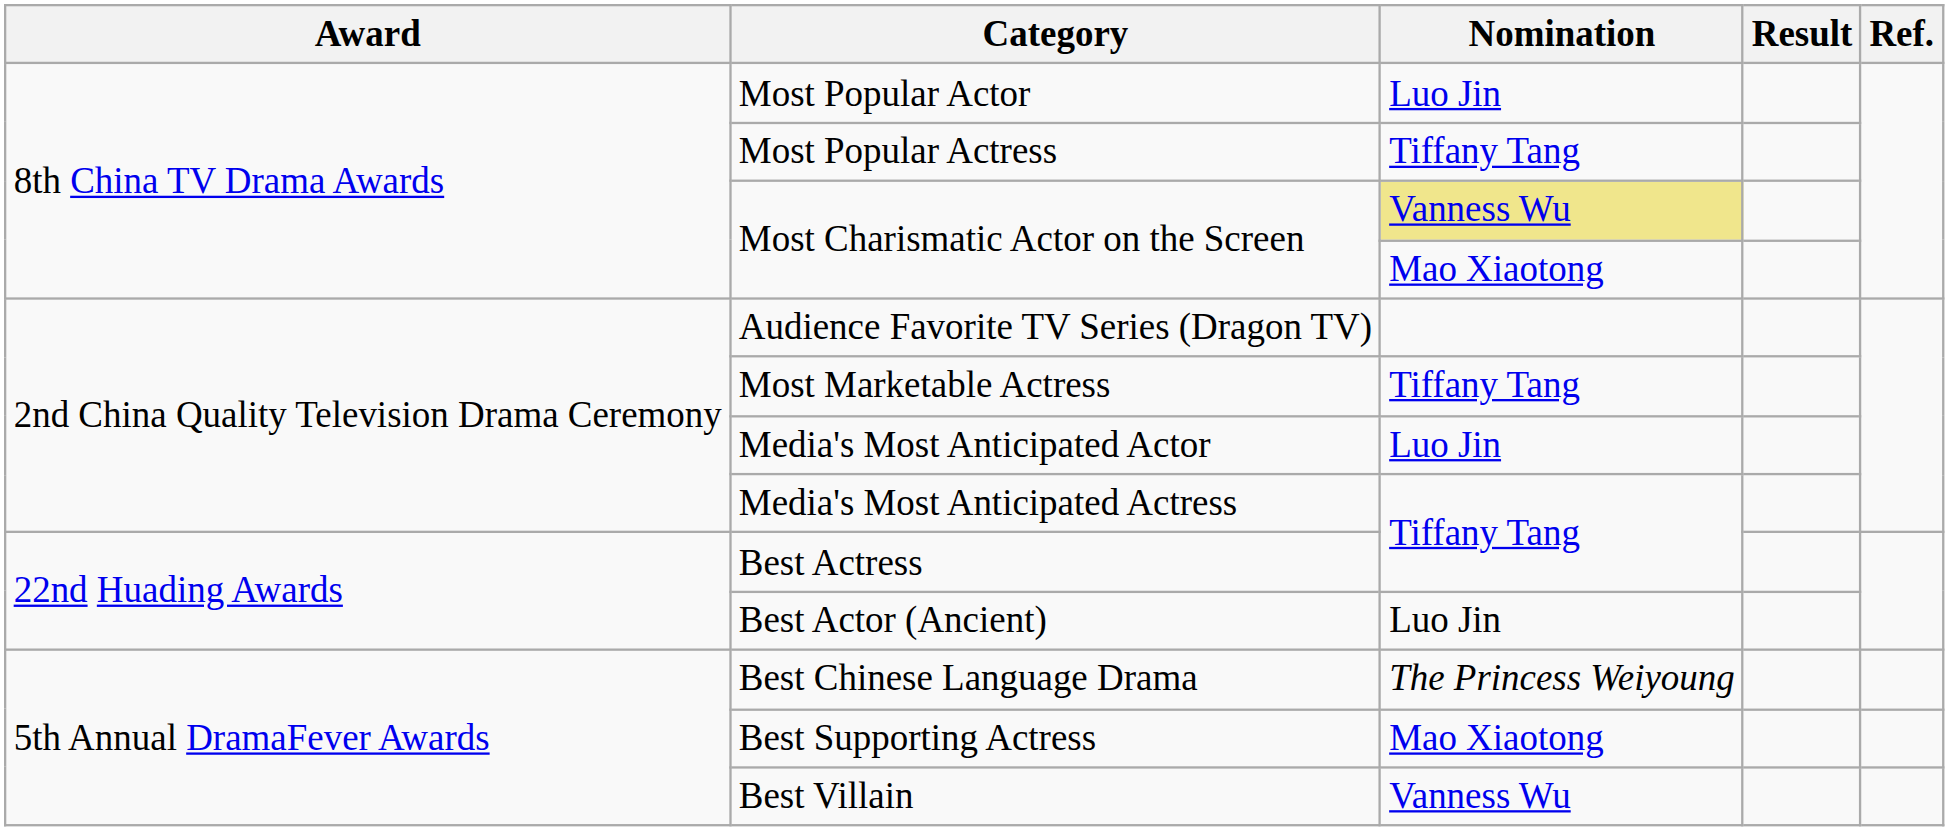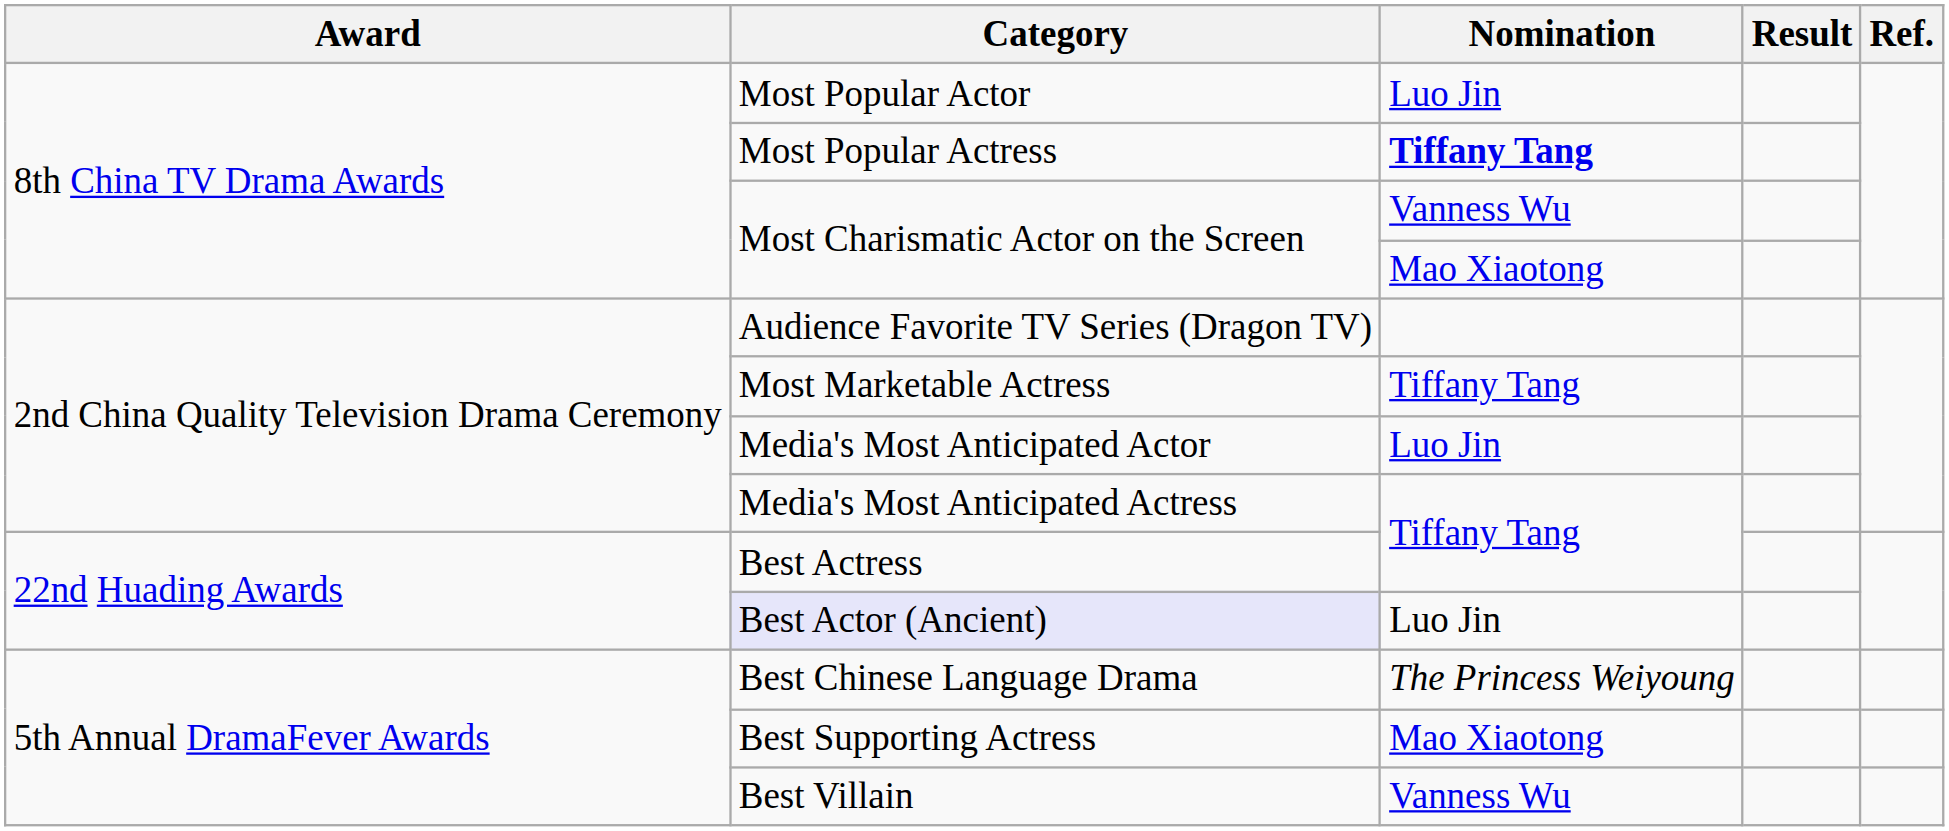Most Popular Actress | Nomination: normal -> bold
Most Charismatic Actor on the Screen / Vanness Wu | Nomination: khaki background -> no background
Best Actor (Ancient) | Category: no background -> lavender background
